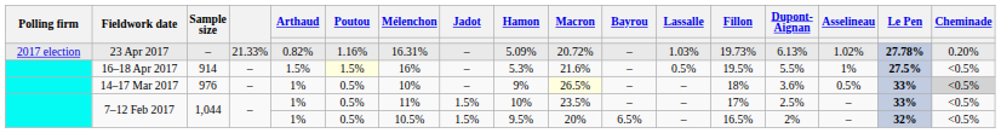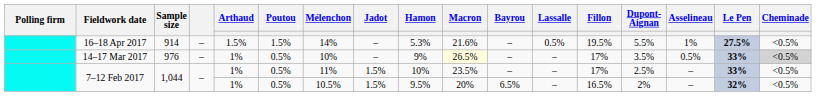- row: 2017 election | 23 Apr 2017 | – | 21.33% | 0.82% | 1.16% | 16.31% | – | 5.09% | 20.72% | – | 1.03% | 19.73% | 6.13% | 1.02% | 27.78% | 0.20%
16–18 Apr 2017 | Poutou: lightyellow background -> no background
16–18 Apr 2017 | Mélenchon: 16% -> 14%
14–17 Mar 2017 | Fillon: 18% -> 17%
14–17 Mar 2017 | Dupont-Aignan: 3.6% -> 3.5%
